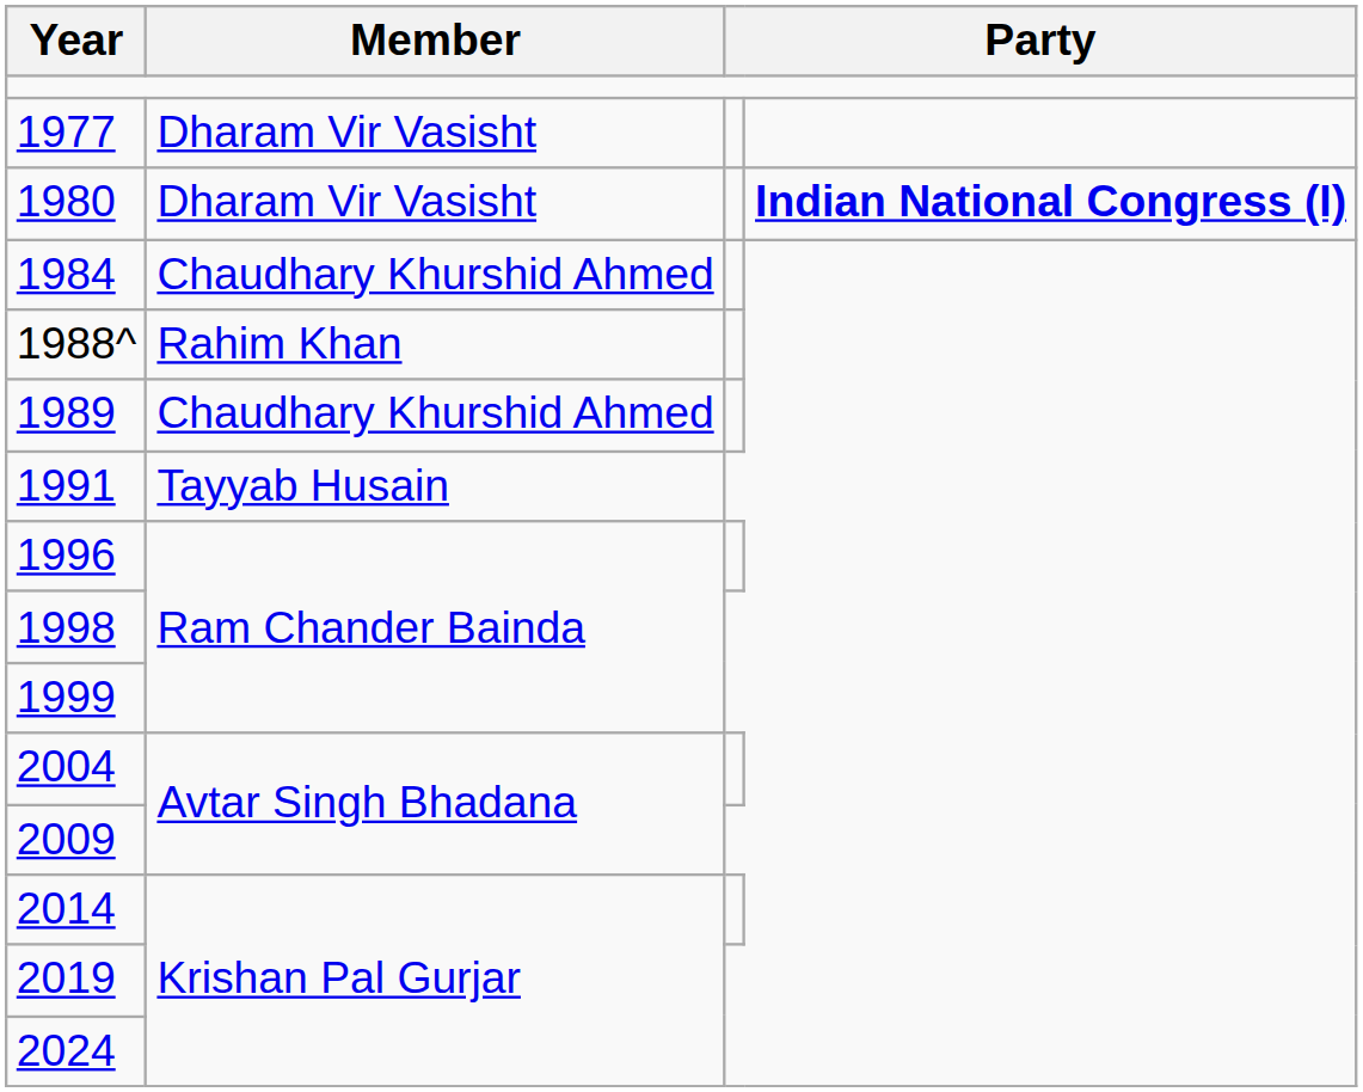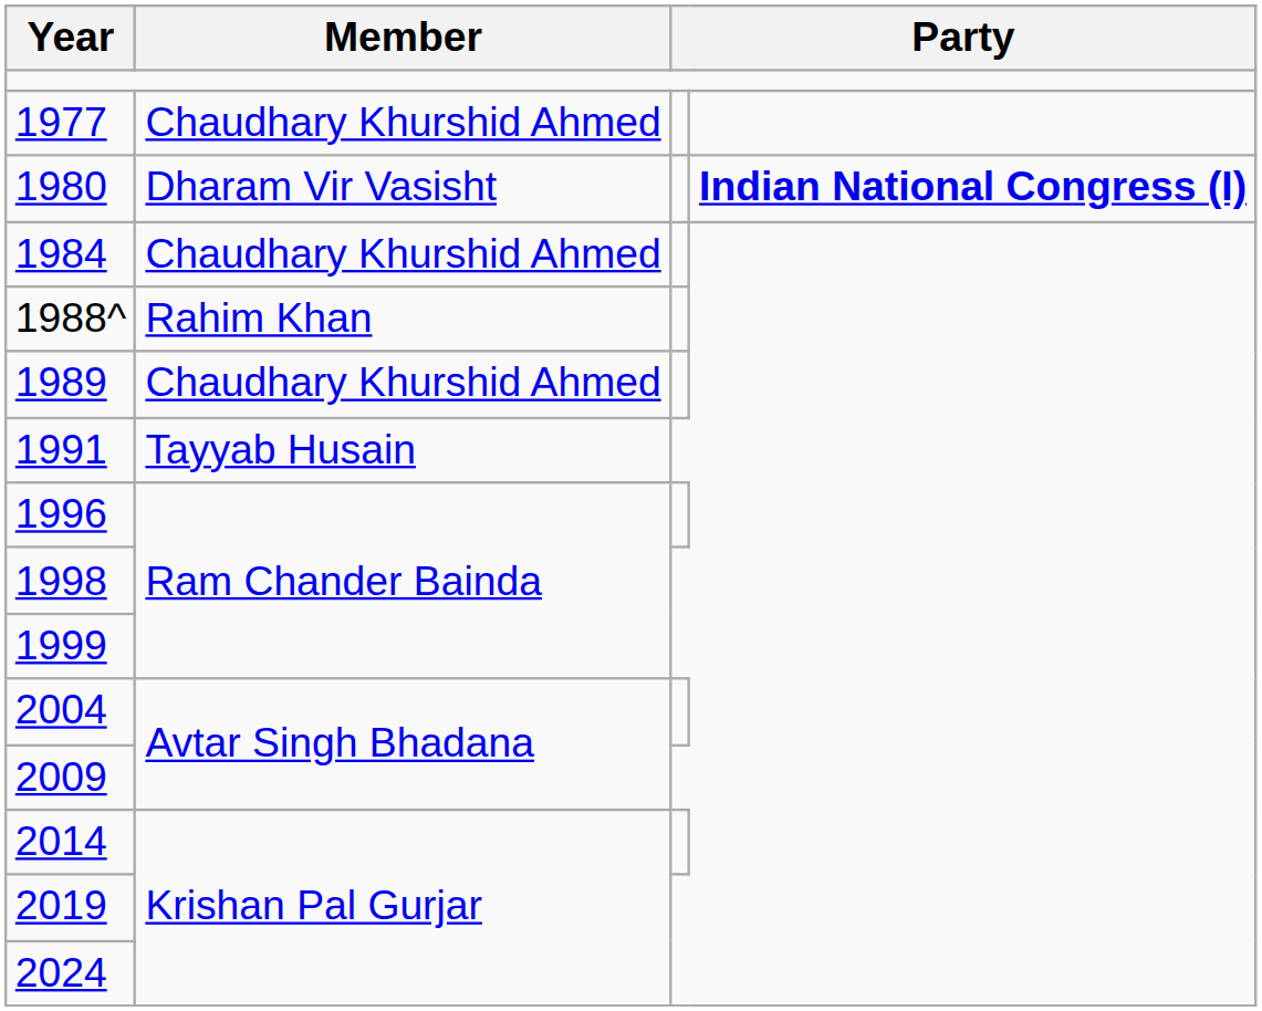1977 | Member: Dharam Vir Vasisht -> Chaudhary Khurshid Ahmed
